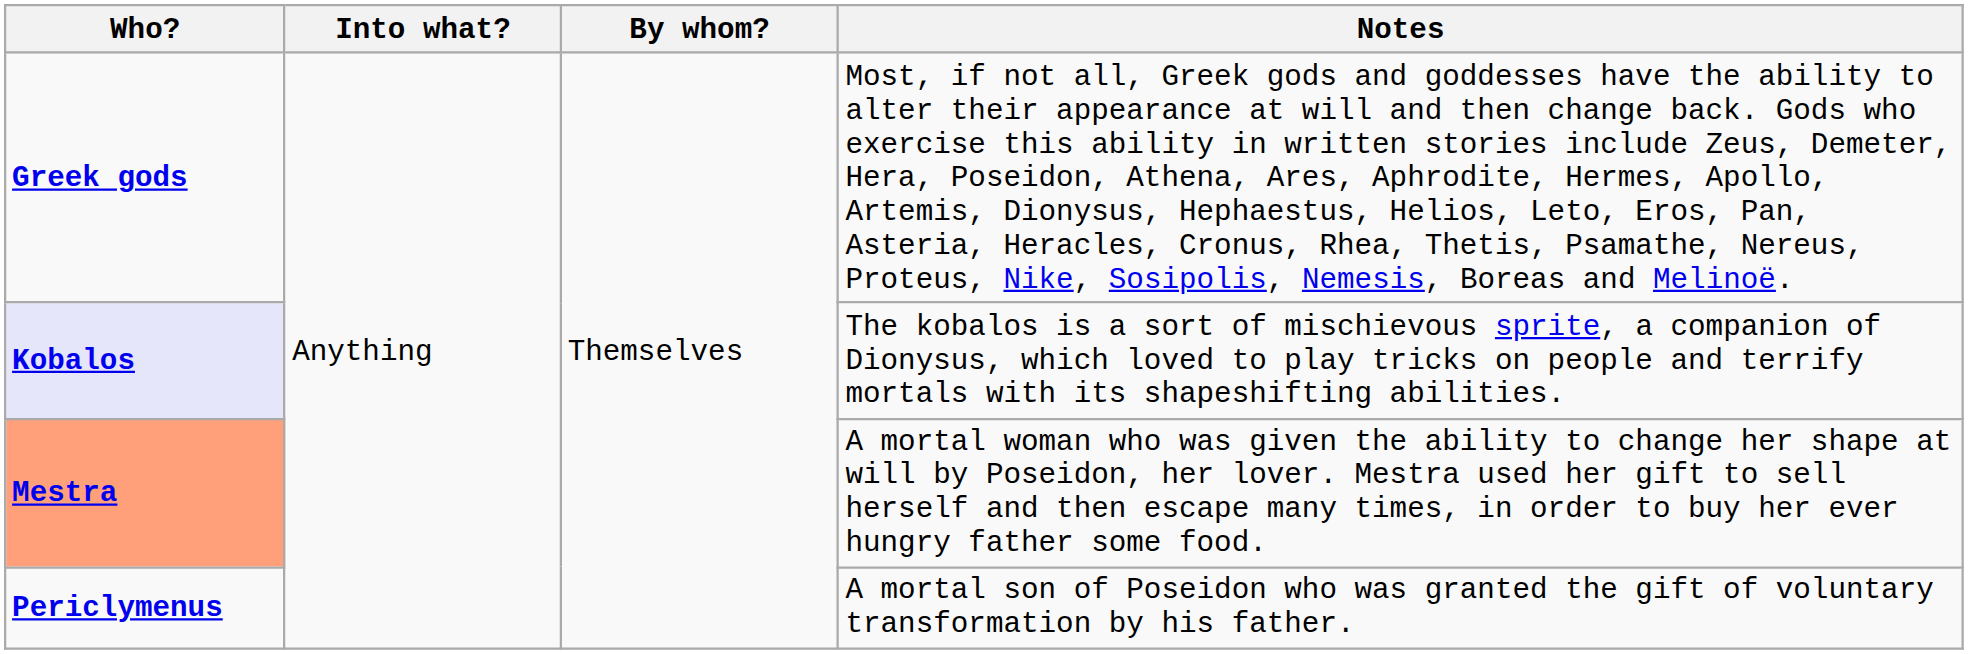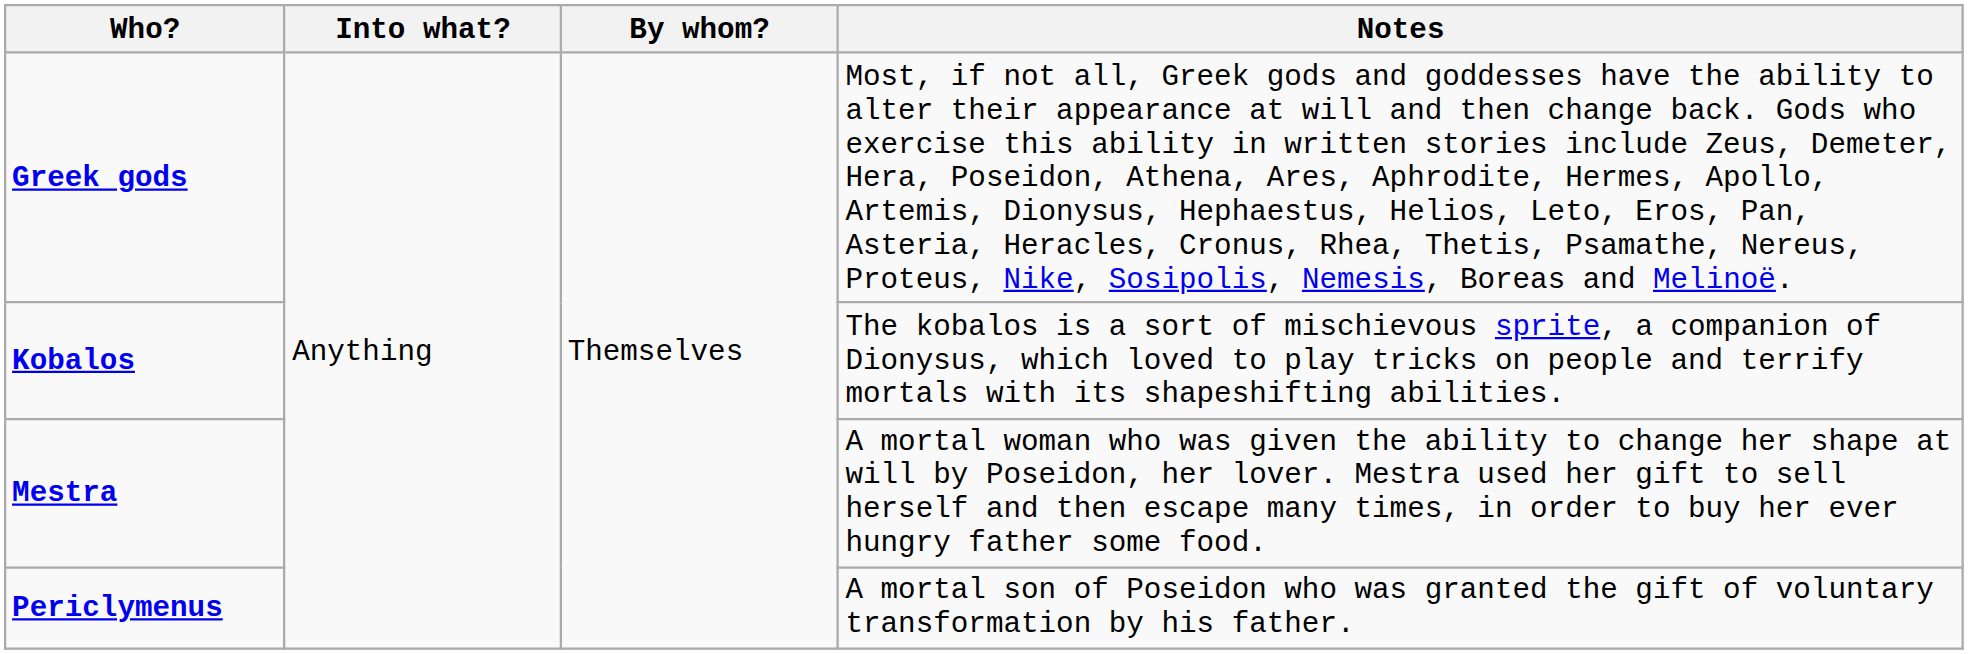Kobalos | Who?: lavender background -> no background
Mestra | Who?: lightsalmon background -> no background
